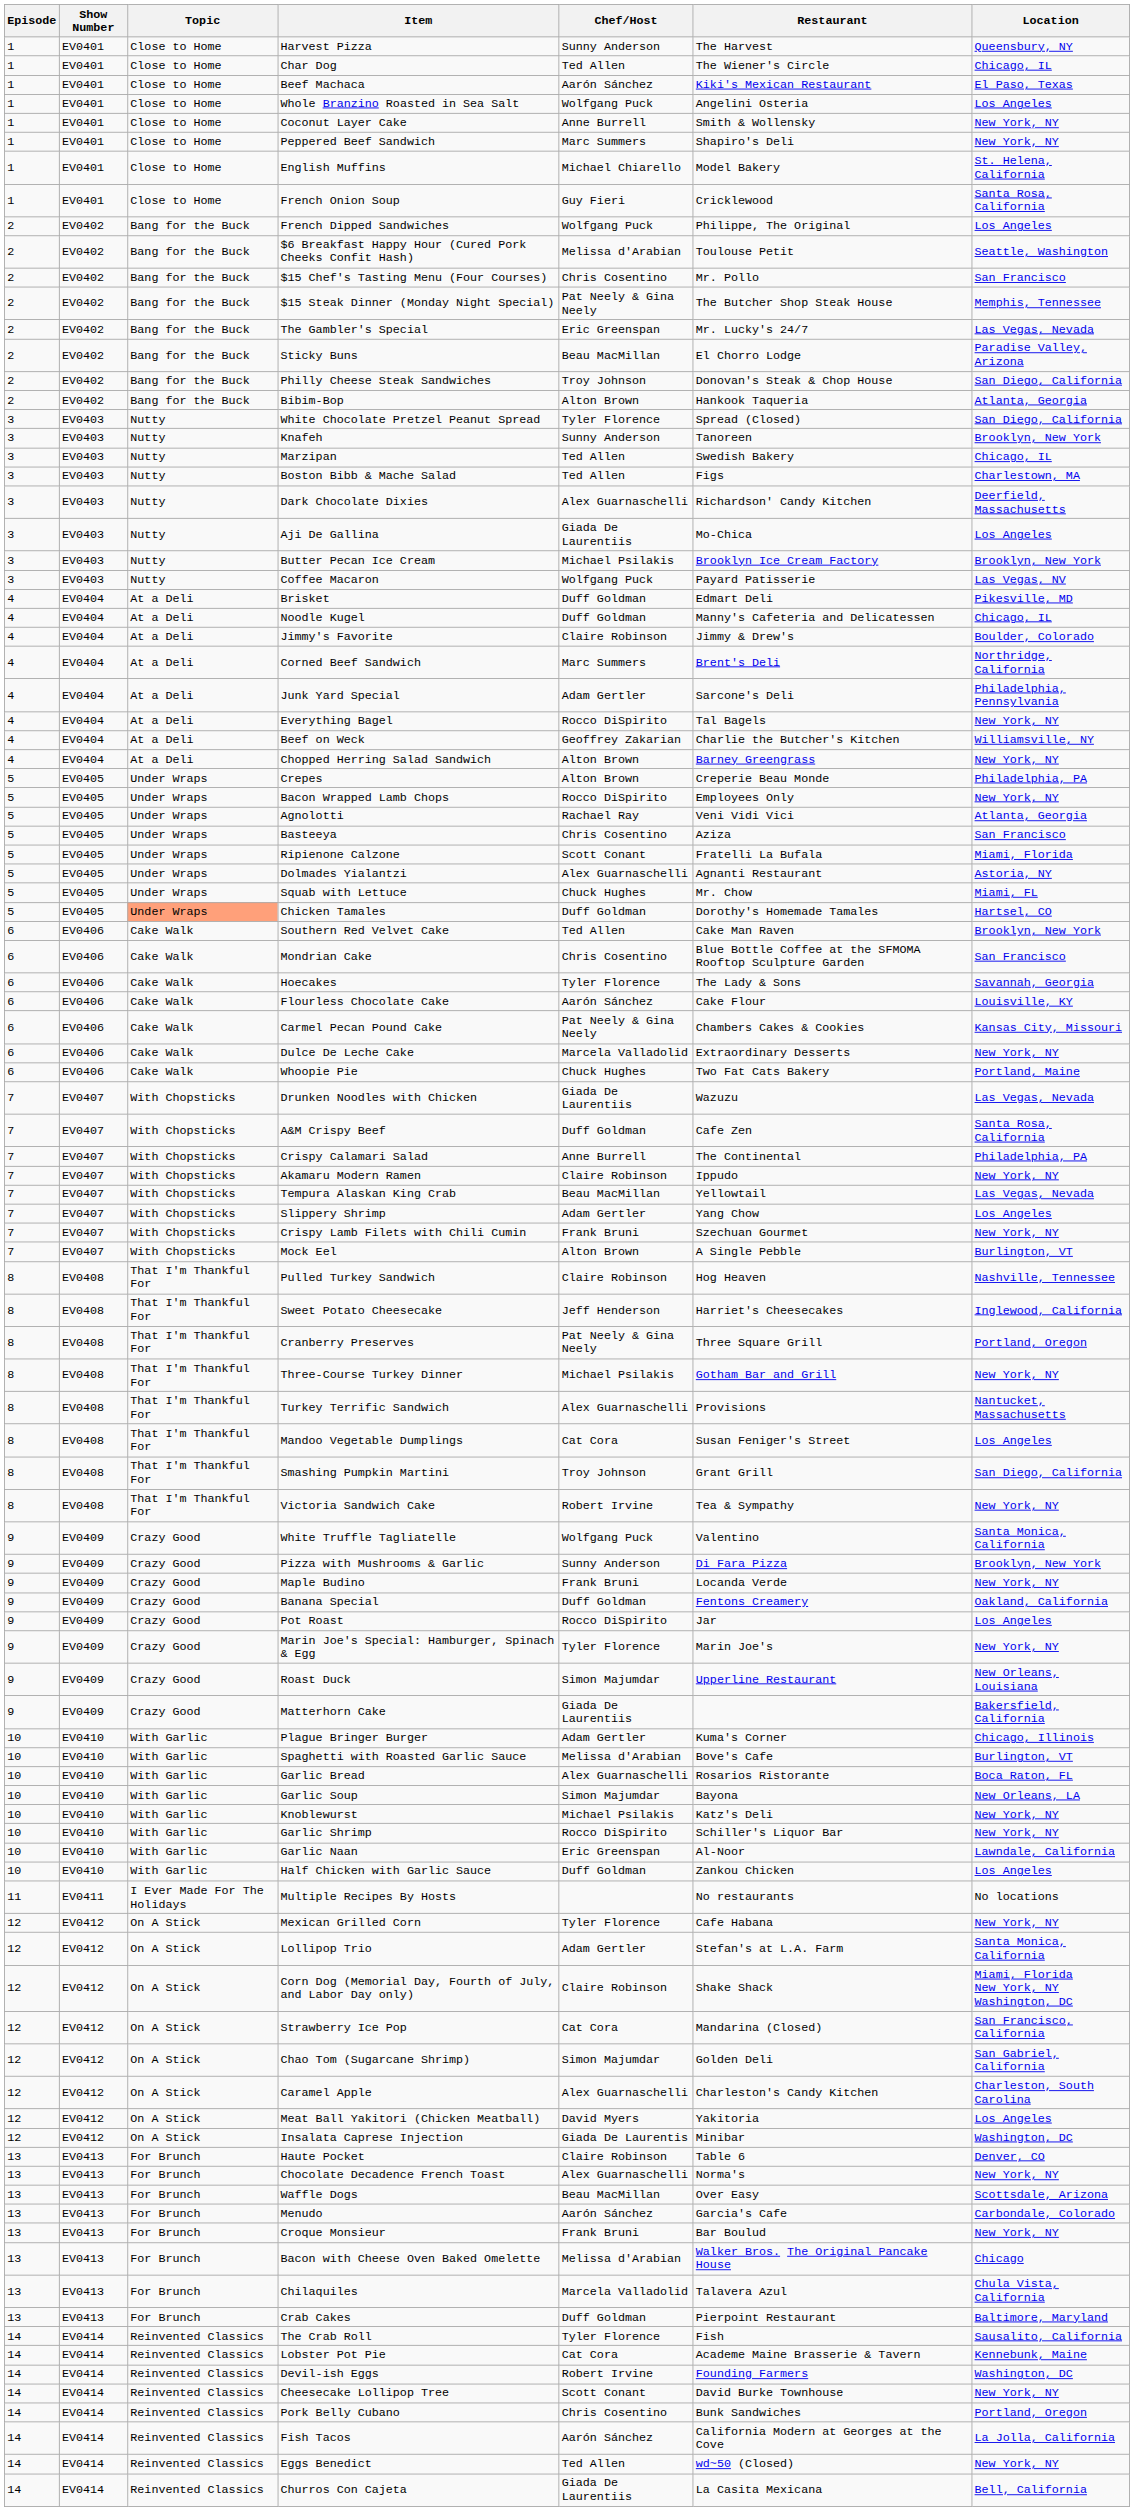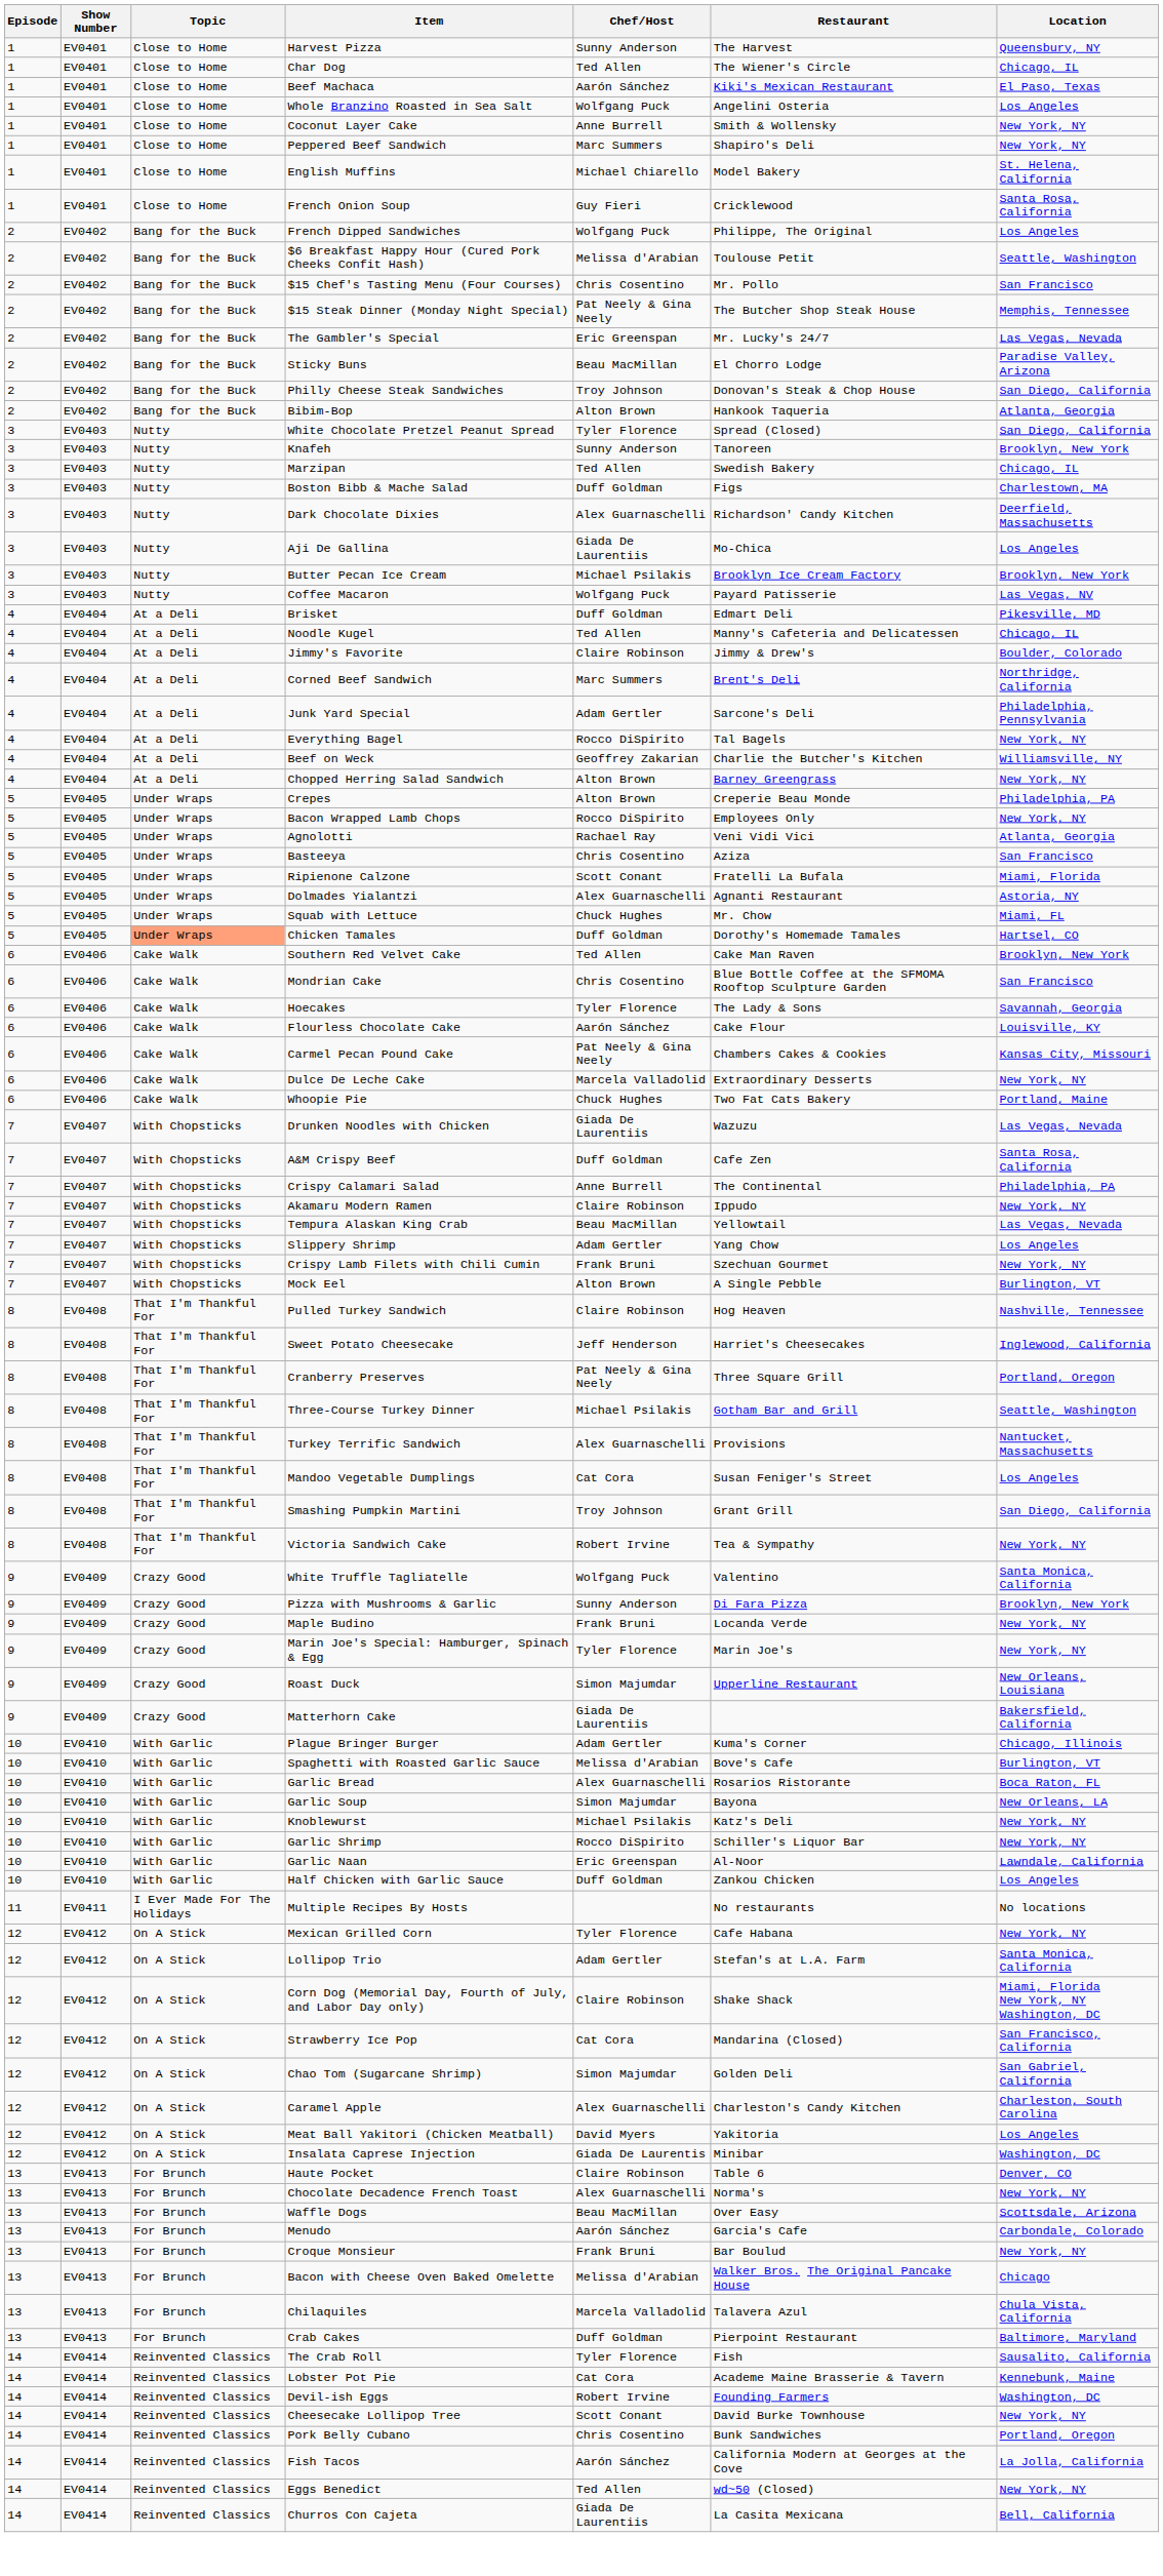Boston Bibb & Mache Salad | Chef/Host: Ted Allen -> Duff Goldman
Noodle Kugel | Chef/Host: Duff Goldman -> Ted Allen
Three-Course Turkey Dinner | Location: New York, NY -> Seattle, Washington
- row: 9 | EV0409 | Crazy Good | Banana Special | Duff Goldman | Fentons Creamery | Oakland, California
- row: 9 | EV0409 | Crazy Good | Pot Roast | Rocco DiSpirito | Jar | Los Angeles
